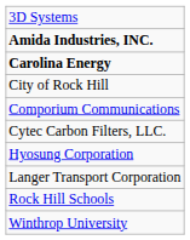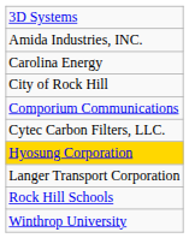row 2 | column 1: bold -> normal
row 3 | column 1: bold -> normal
row 7 | column 1: no background -> gold background
